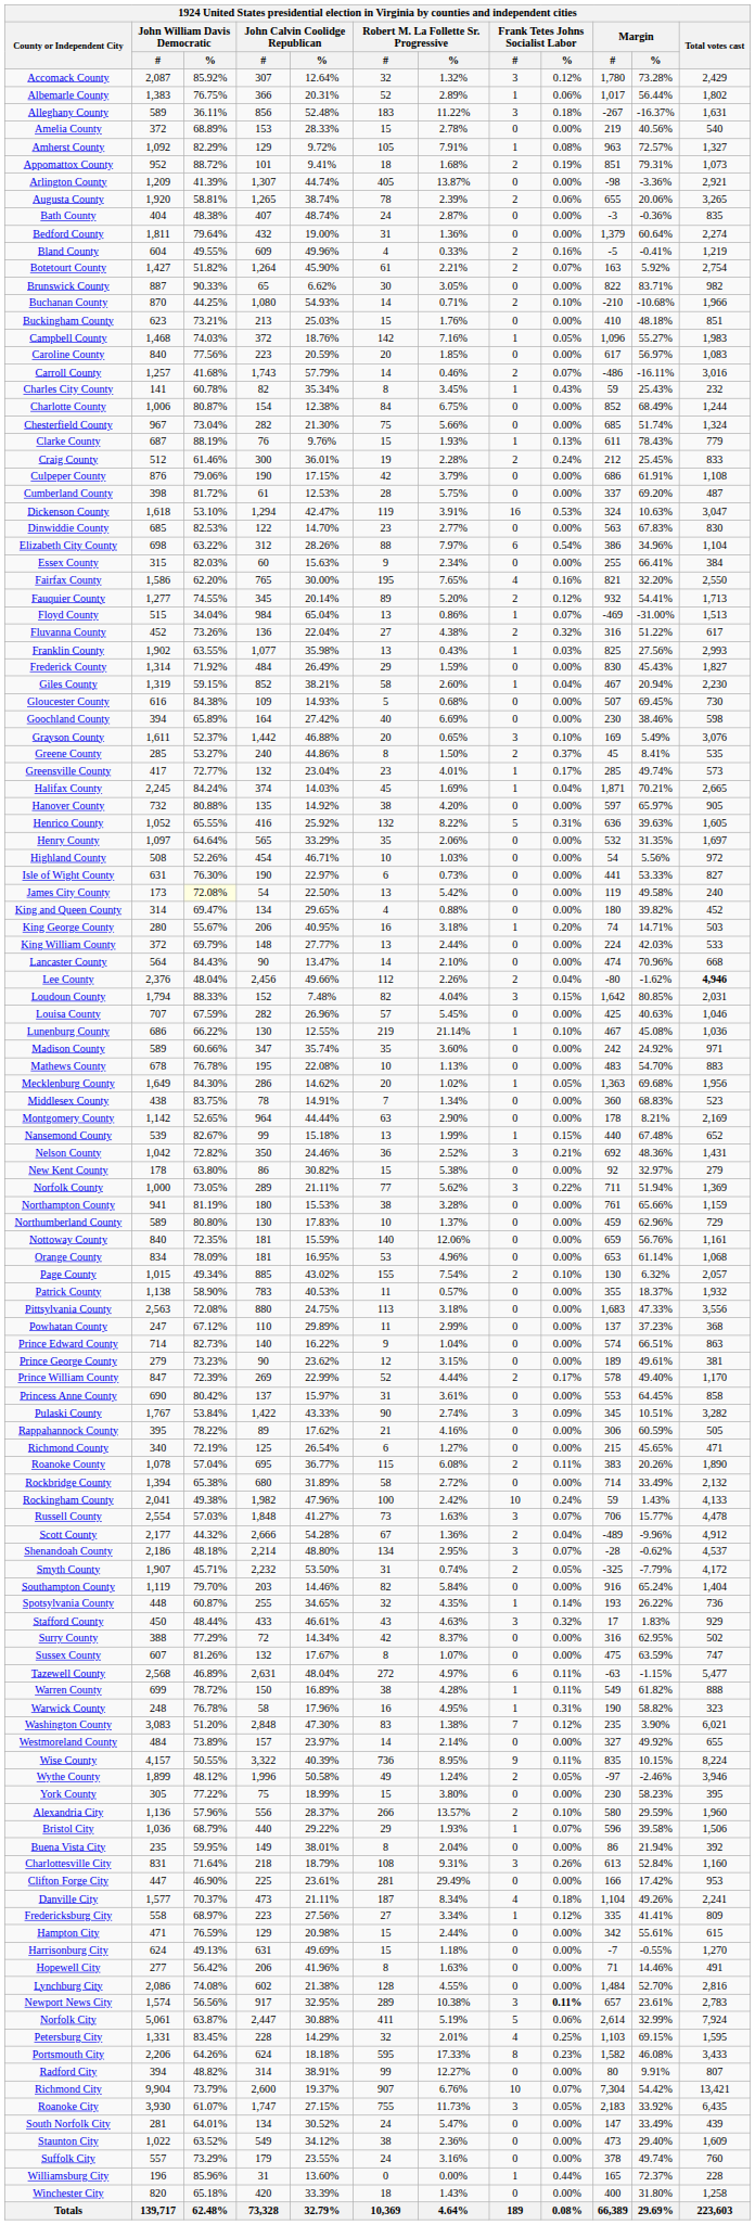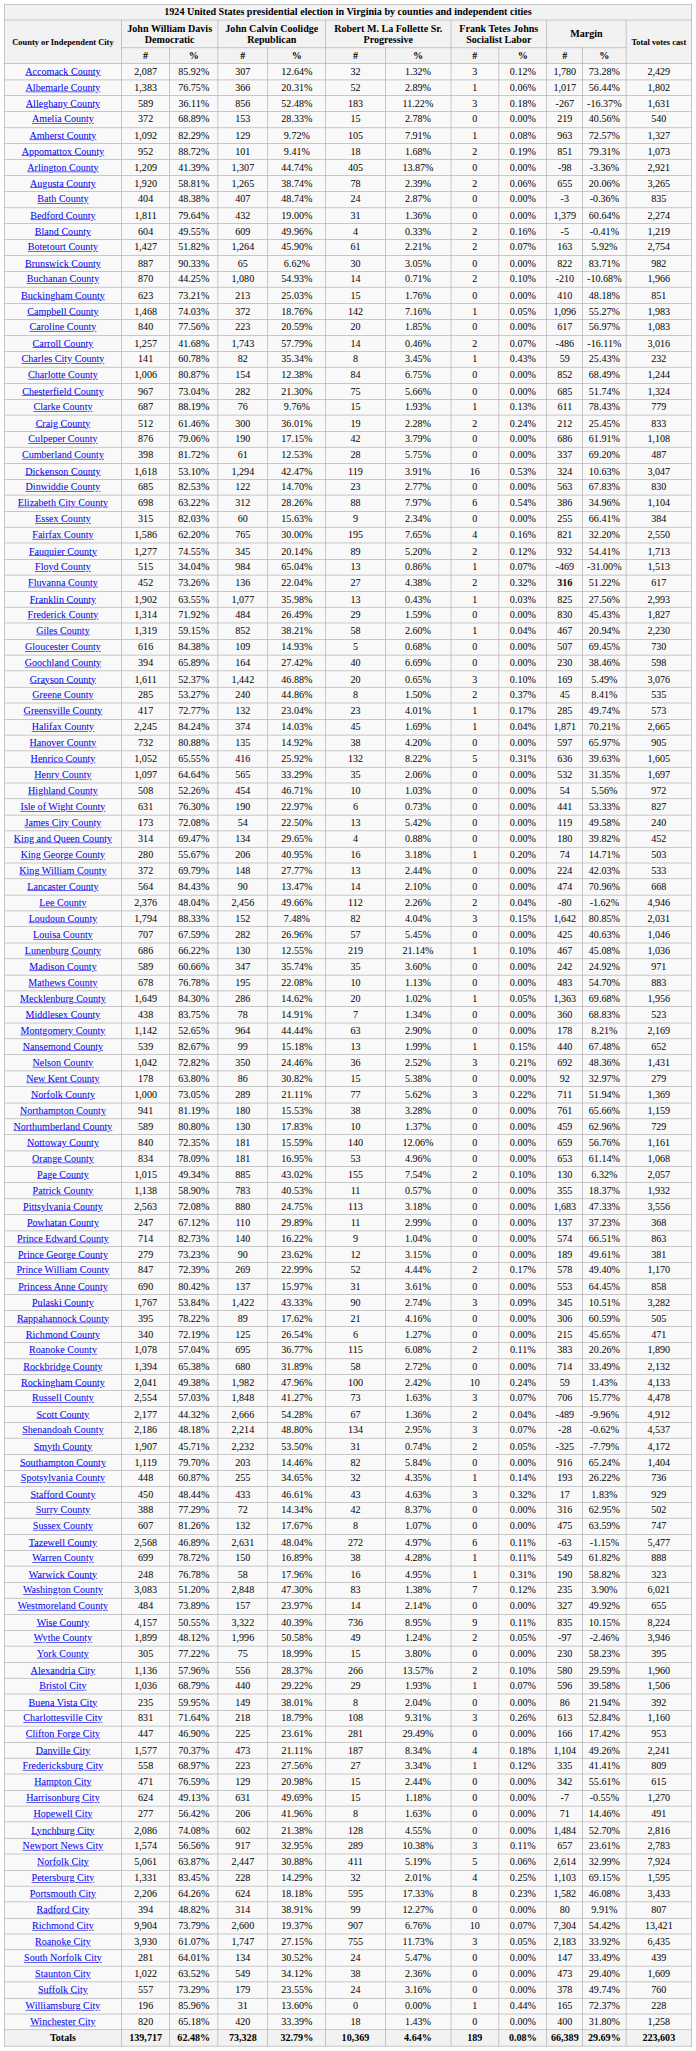Fluvanna County | Margin / #: normal -> bold
James City County | John William Davis Democratic / %: lightyellow background -> no background
Lee County | Total votes cast: bold -> normal
Newport News City | Frank Tetes Johns Socialist Labor / %: bold -> normal
